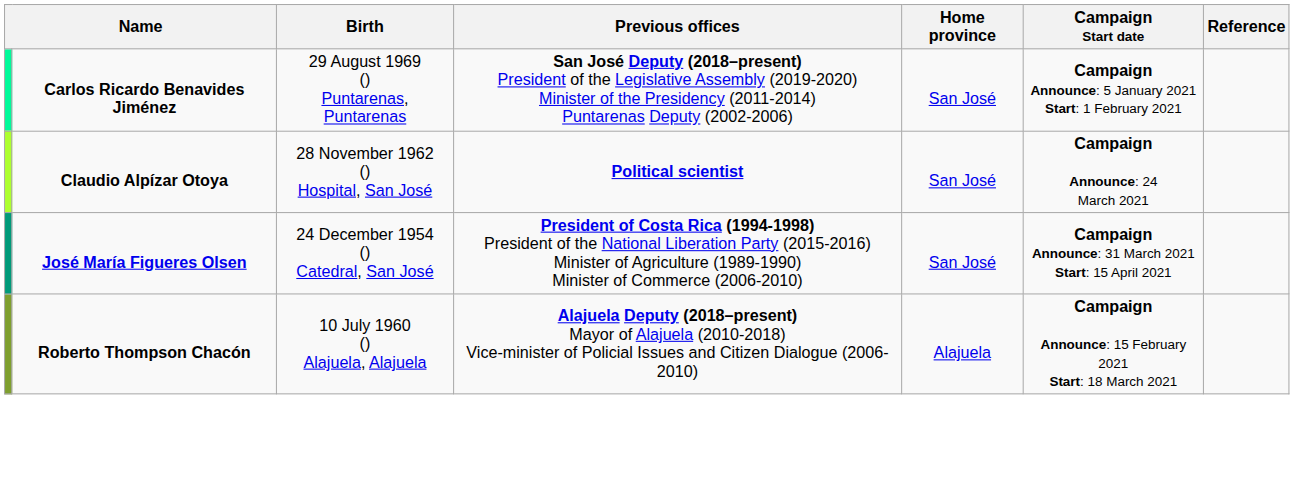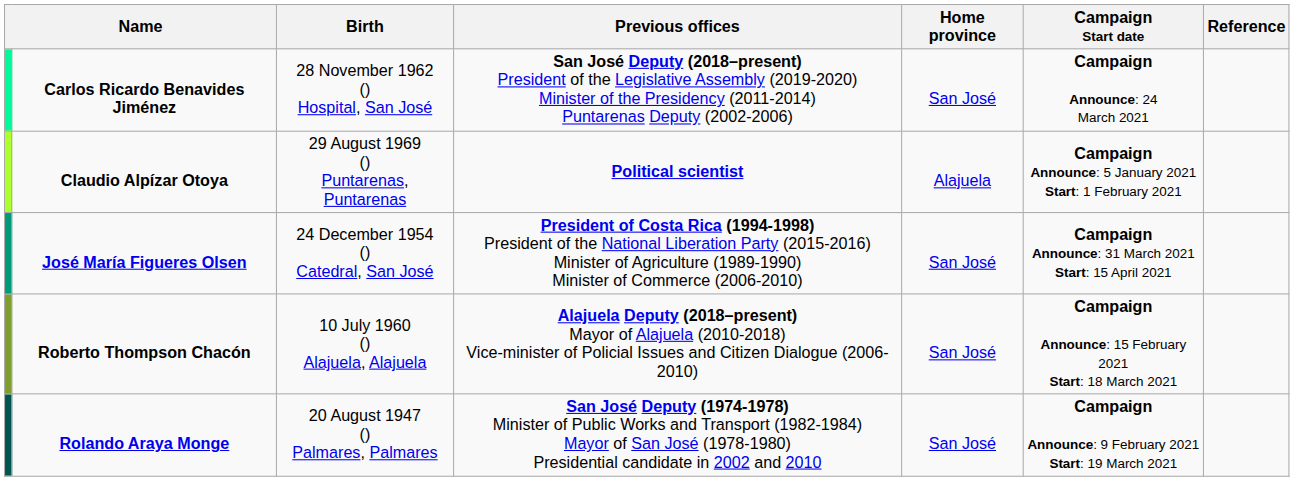Carlos Ricardo Benavides Jiménez | Birth: 29 August 1969 () Puntarenas, Puntarenas -> 28 November 1962 () Hospital, San José
Carlos Ricardo Benavides Jiménez | Campaign Start date: Campaign Announce: 5 January 2021 Start: 1 February 2021 -> Campaign Announce: 24 March 2021
Claudio Alpízar Otoya | Birth: 28 November 1962 () Hospital, San José -> 29 August 1969 () Puntarenas, Puntarenas
Claudio Alpízar Otoya | Home province: San José -> Alajuela
Claudio Alpízar Otoya | Campaign Start date: Campaign Announce: 24 March 2021 -> Campaign Announce: 5 January 2021 Start: 1 February 2021
Roberto Thompson Chacón | Home province: Alajuela -> San José
+ row: Rolando Araya Monge | 20 August 1947 () Palmares, Palmares | San José Deputy (1974-1978) Minister of Public Works and Transport (1982-1984) Mayor of San José (1978-1980) Presidential candidate in 2002 and 2010 | San José | Campaign Announce: 9 February 2021 Start: 19 March 2021
